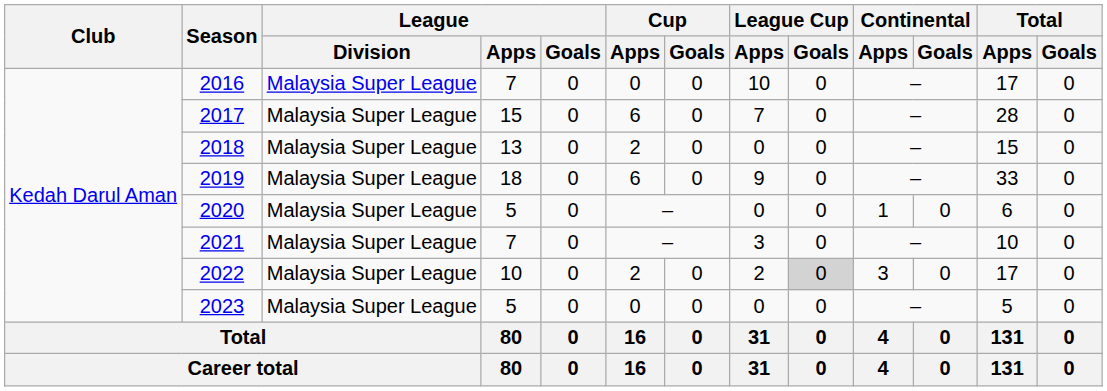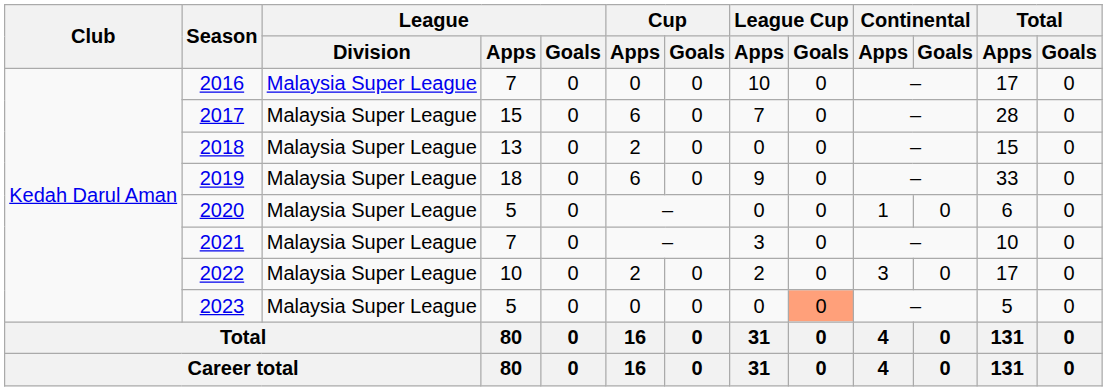2022 | League Cup / Goals: lightgrey background -> no background
2023 | League Cup / Goals: no background -> lightsalmon background
